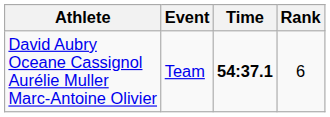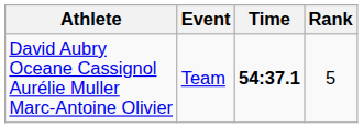row 2 | Rank: 6 -> 5
